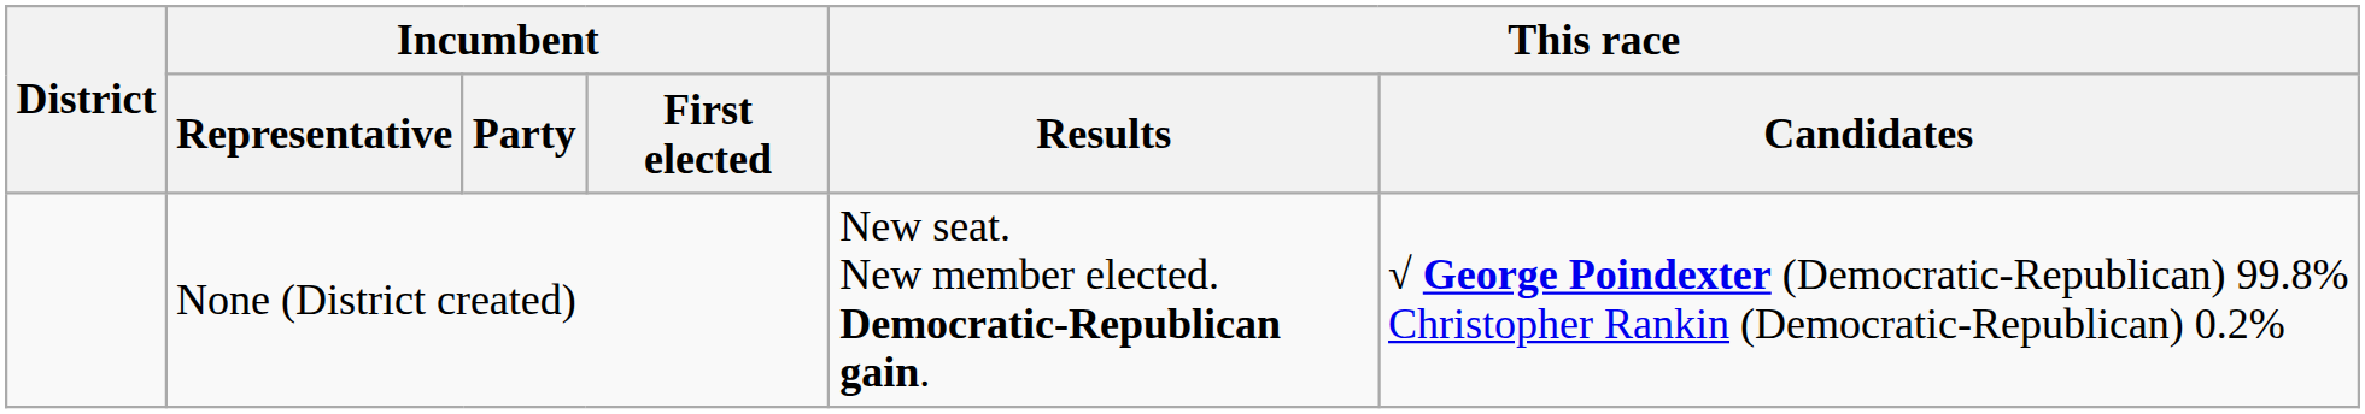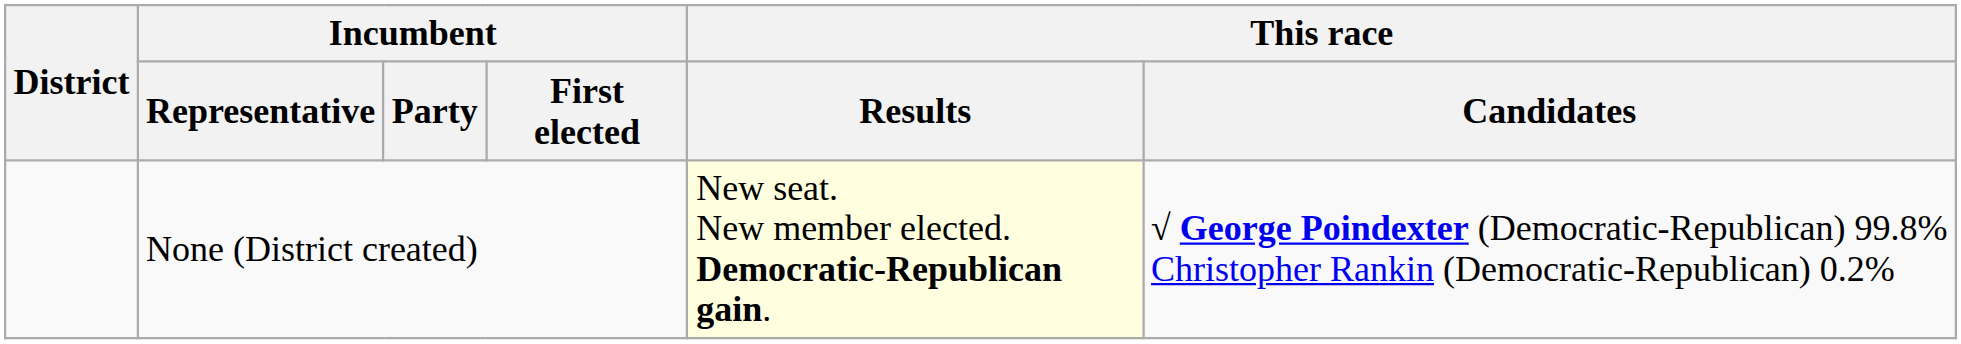None (District created) | This race / Results: no background -> lightyellow background
